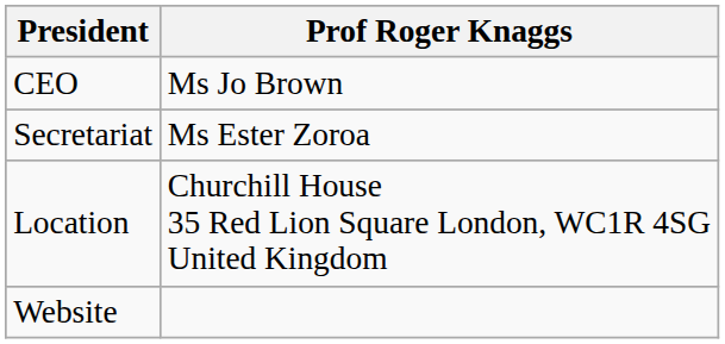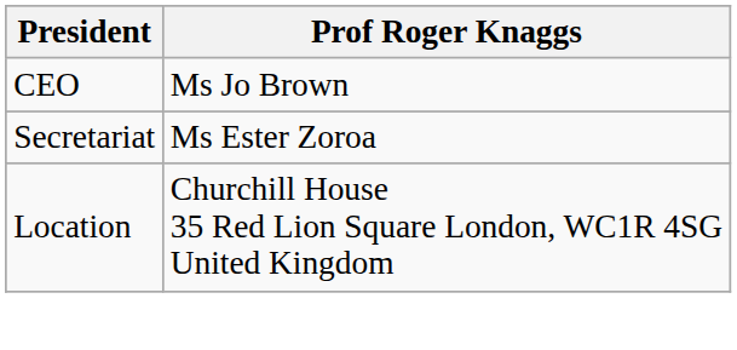- row: Website
